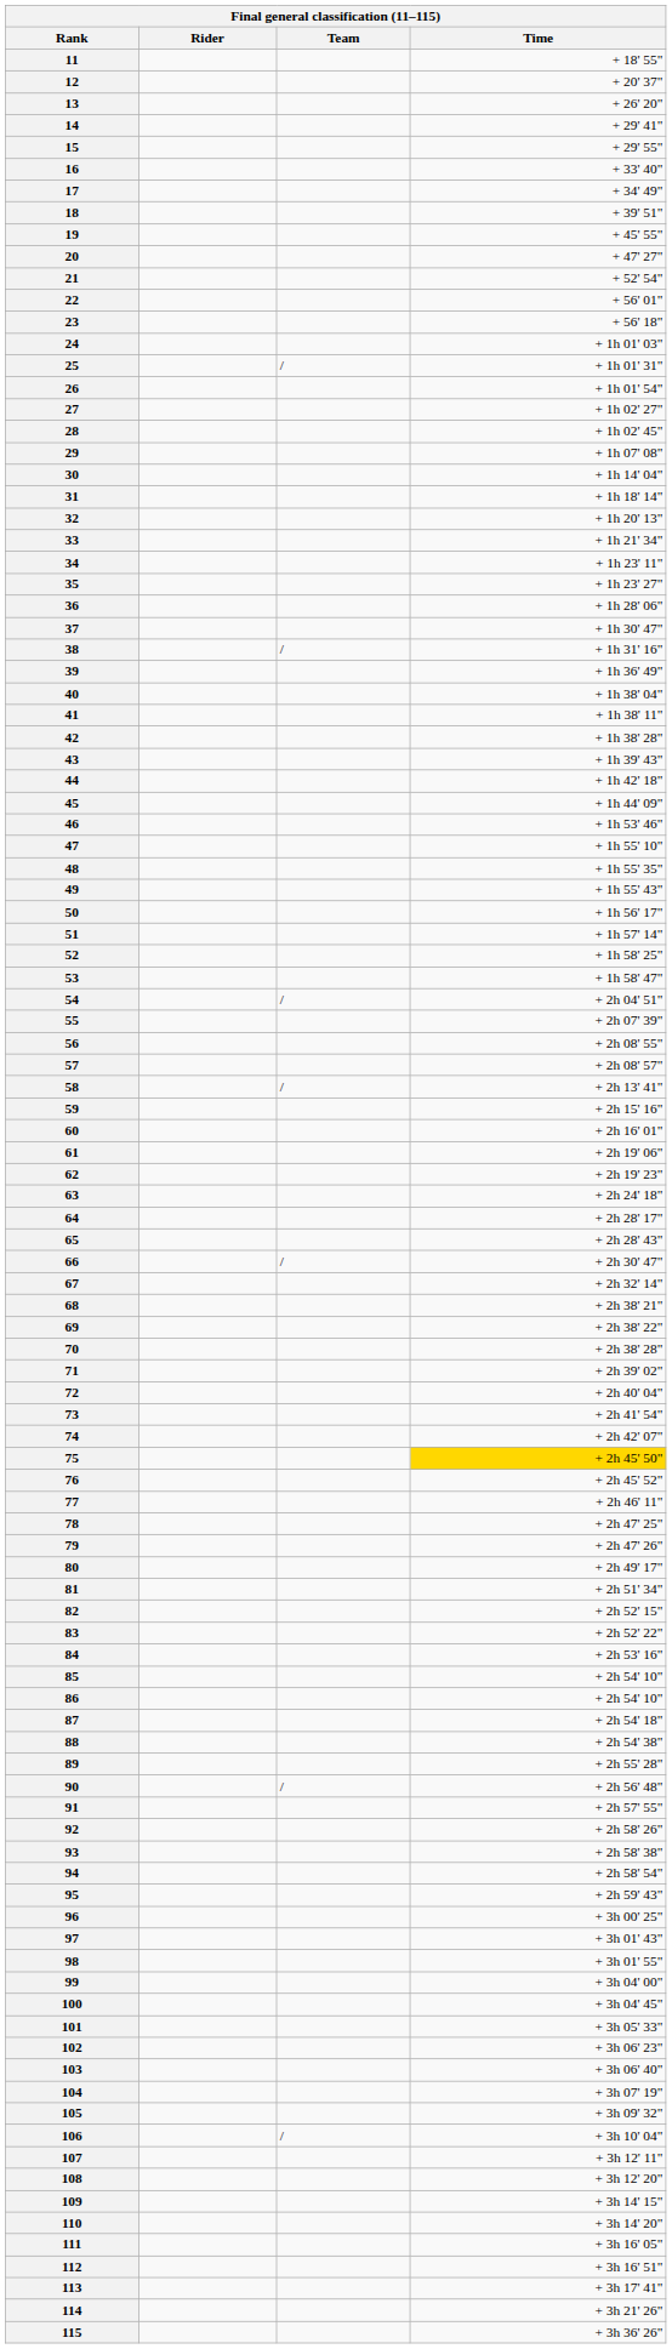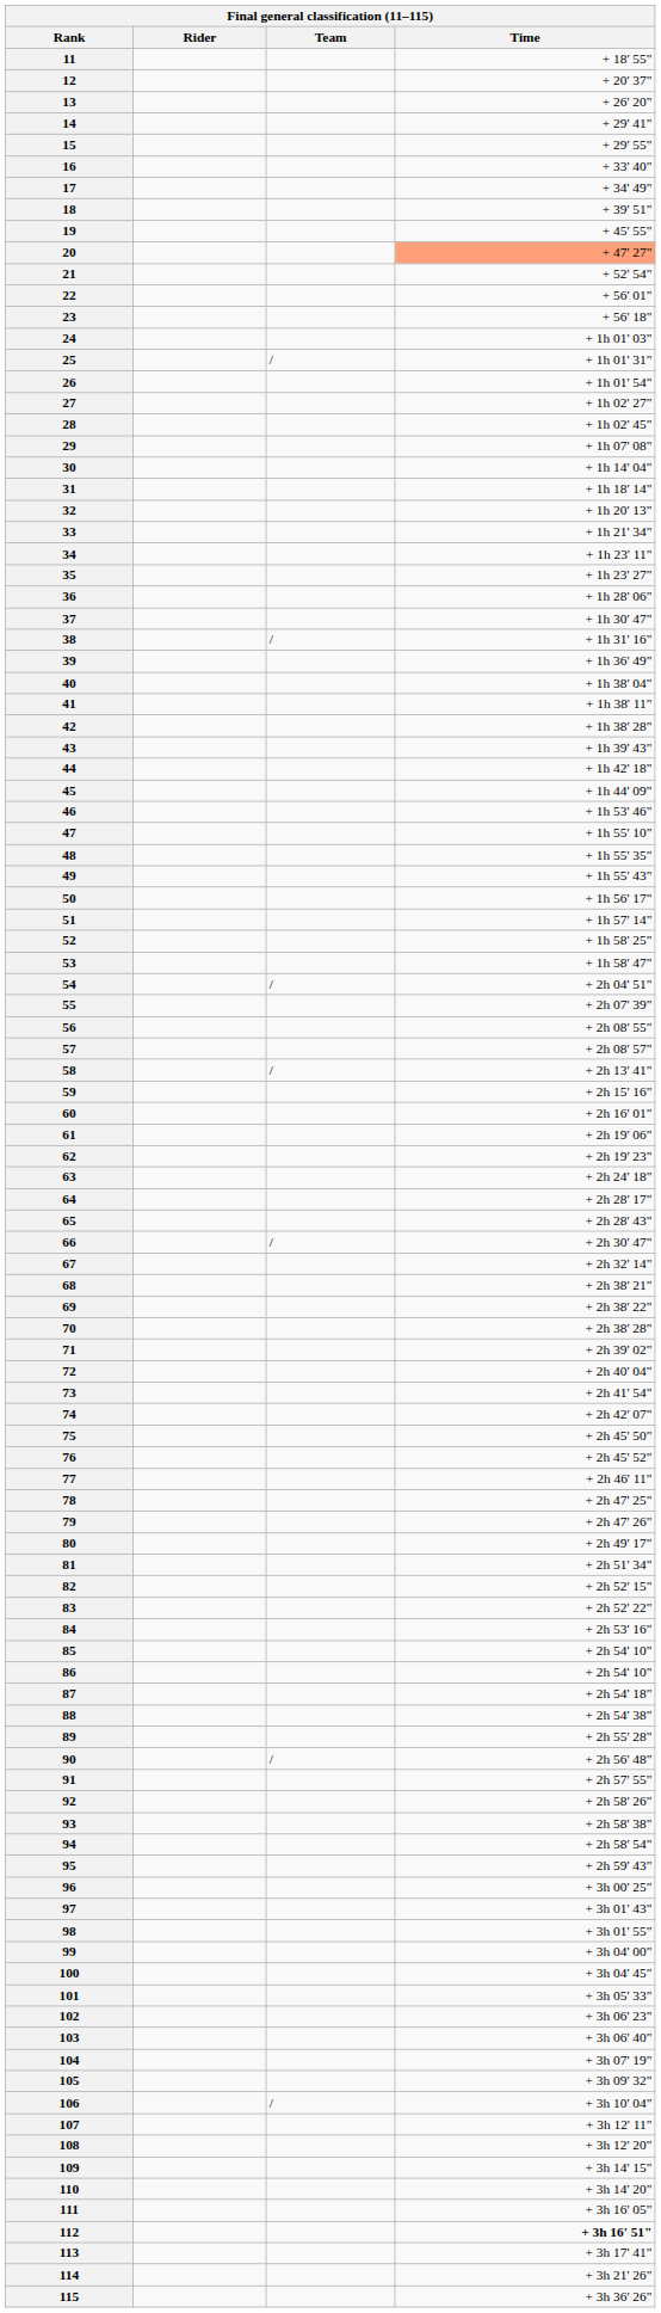20 | Time: no background -> lightsalmon background
75 | Time: gold background -> no background
112 | Time: normal -> bold
